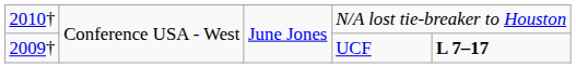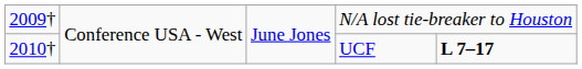N/A lost tie-breaker to Houston | column 1: 2010† -> 2009†
UCF | column 1: 2009† -> 2010†
